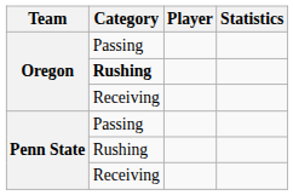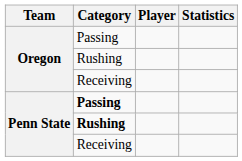Oregon / Rushing | Category: bold -> normal
Penn State / Passing | Category: normal -> bold
Penn State / Rushing | Category: normal -> bold
